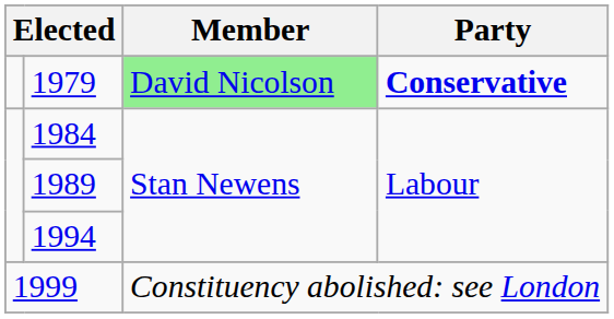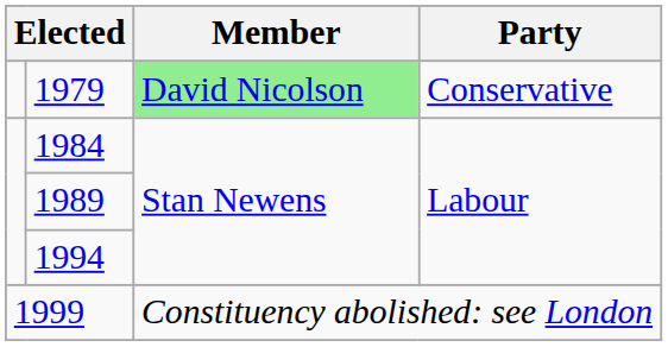1979 | Party: bold -> normal
